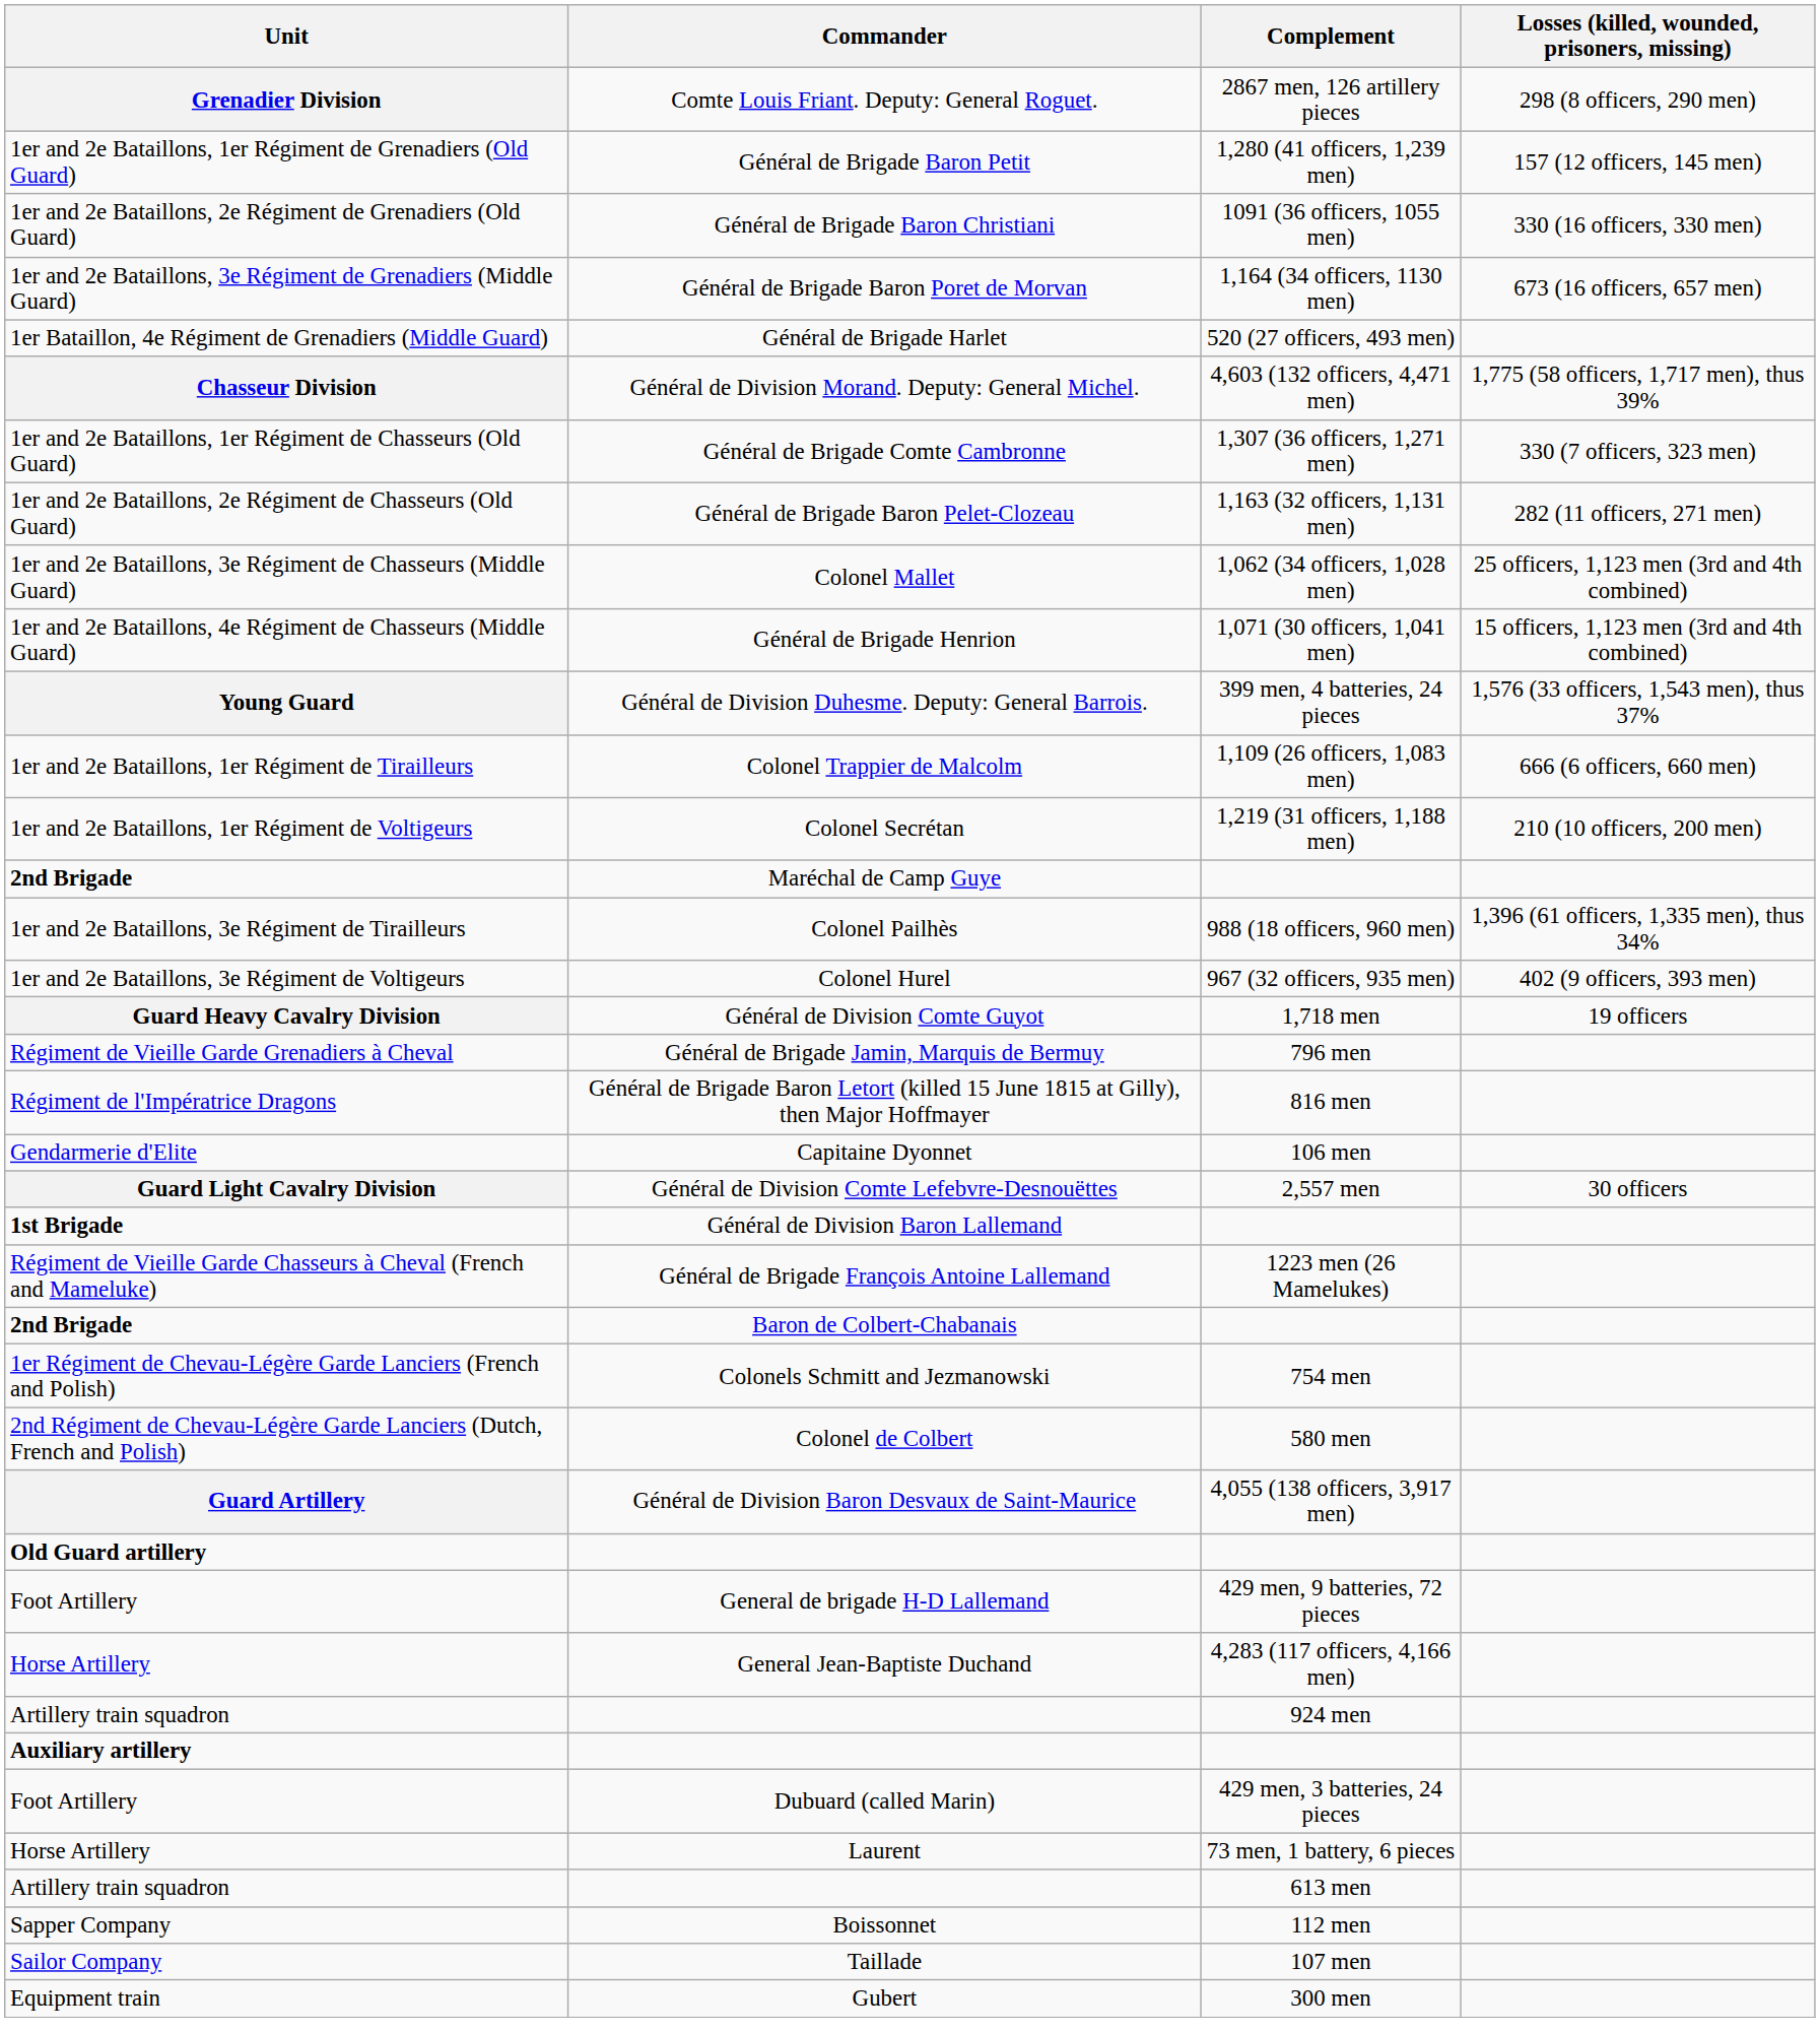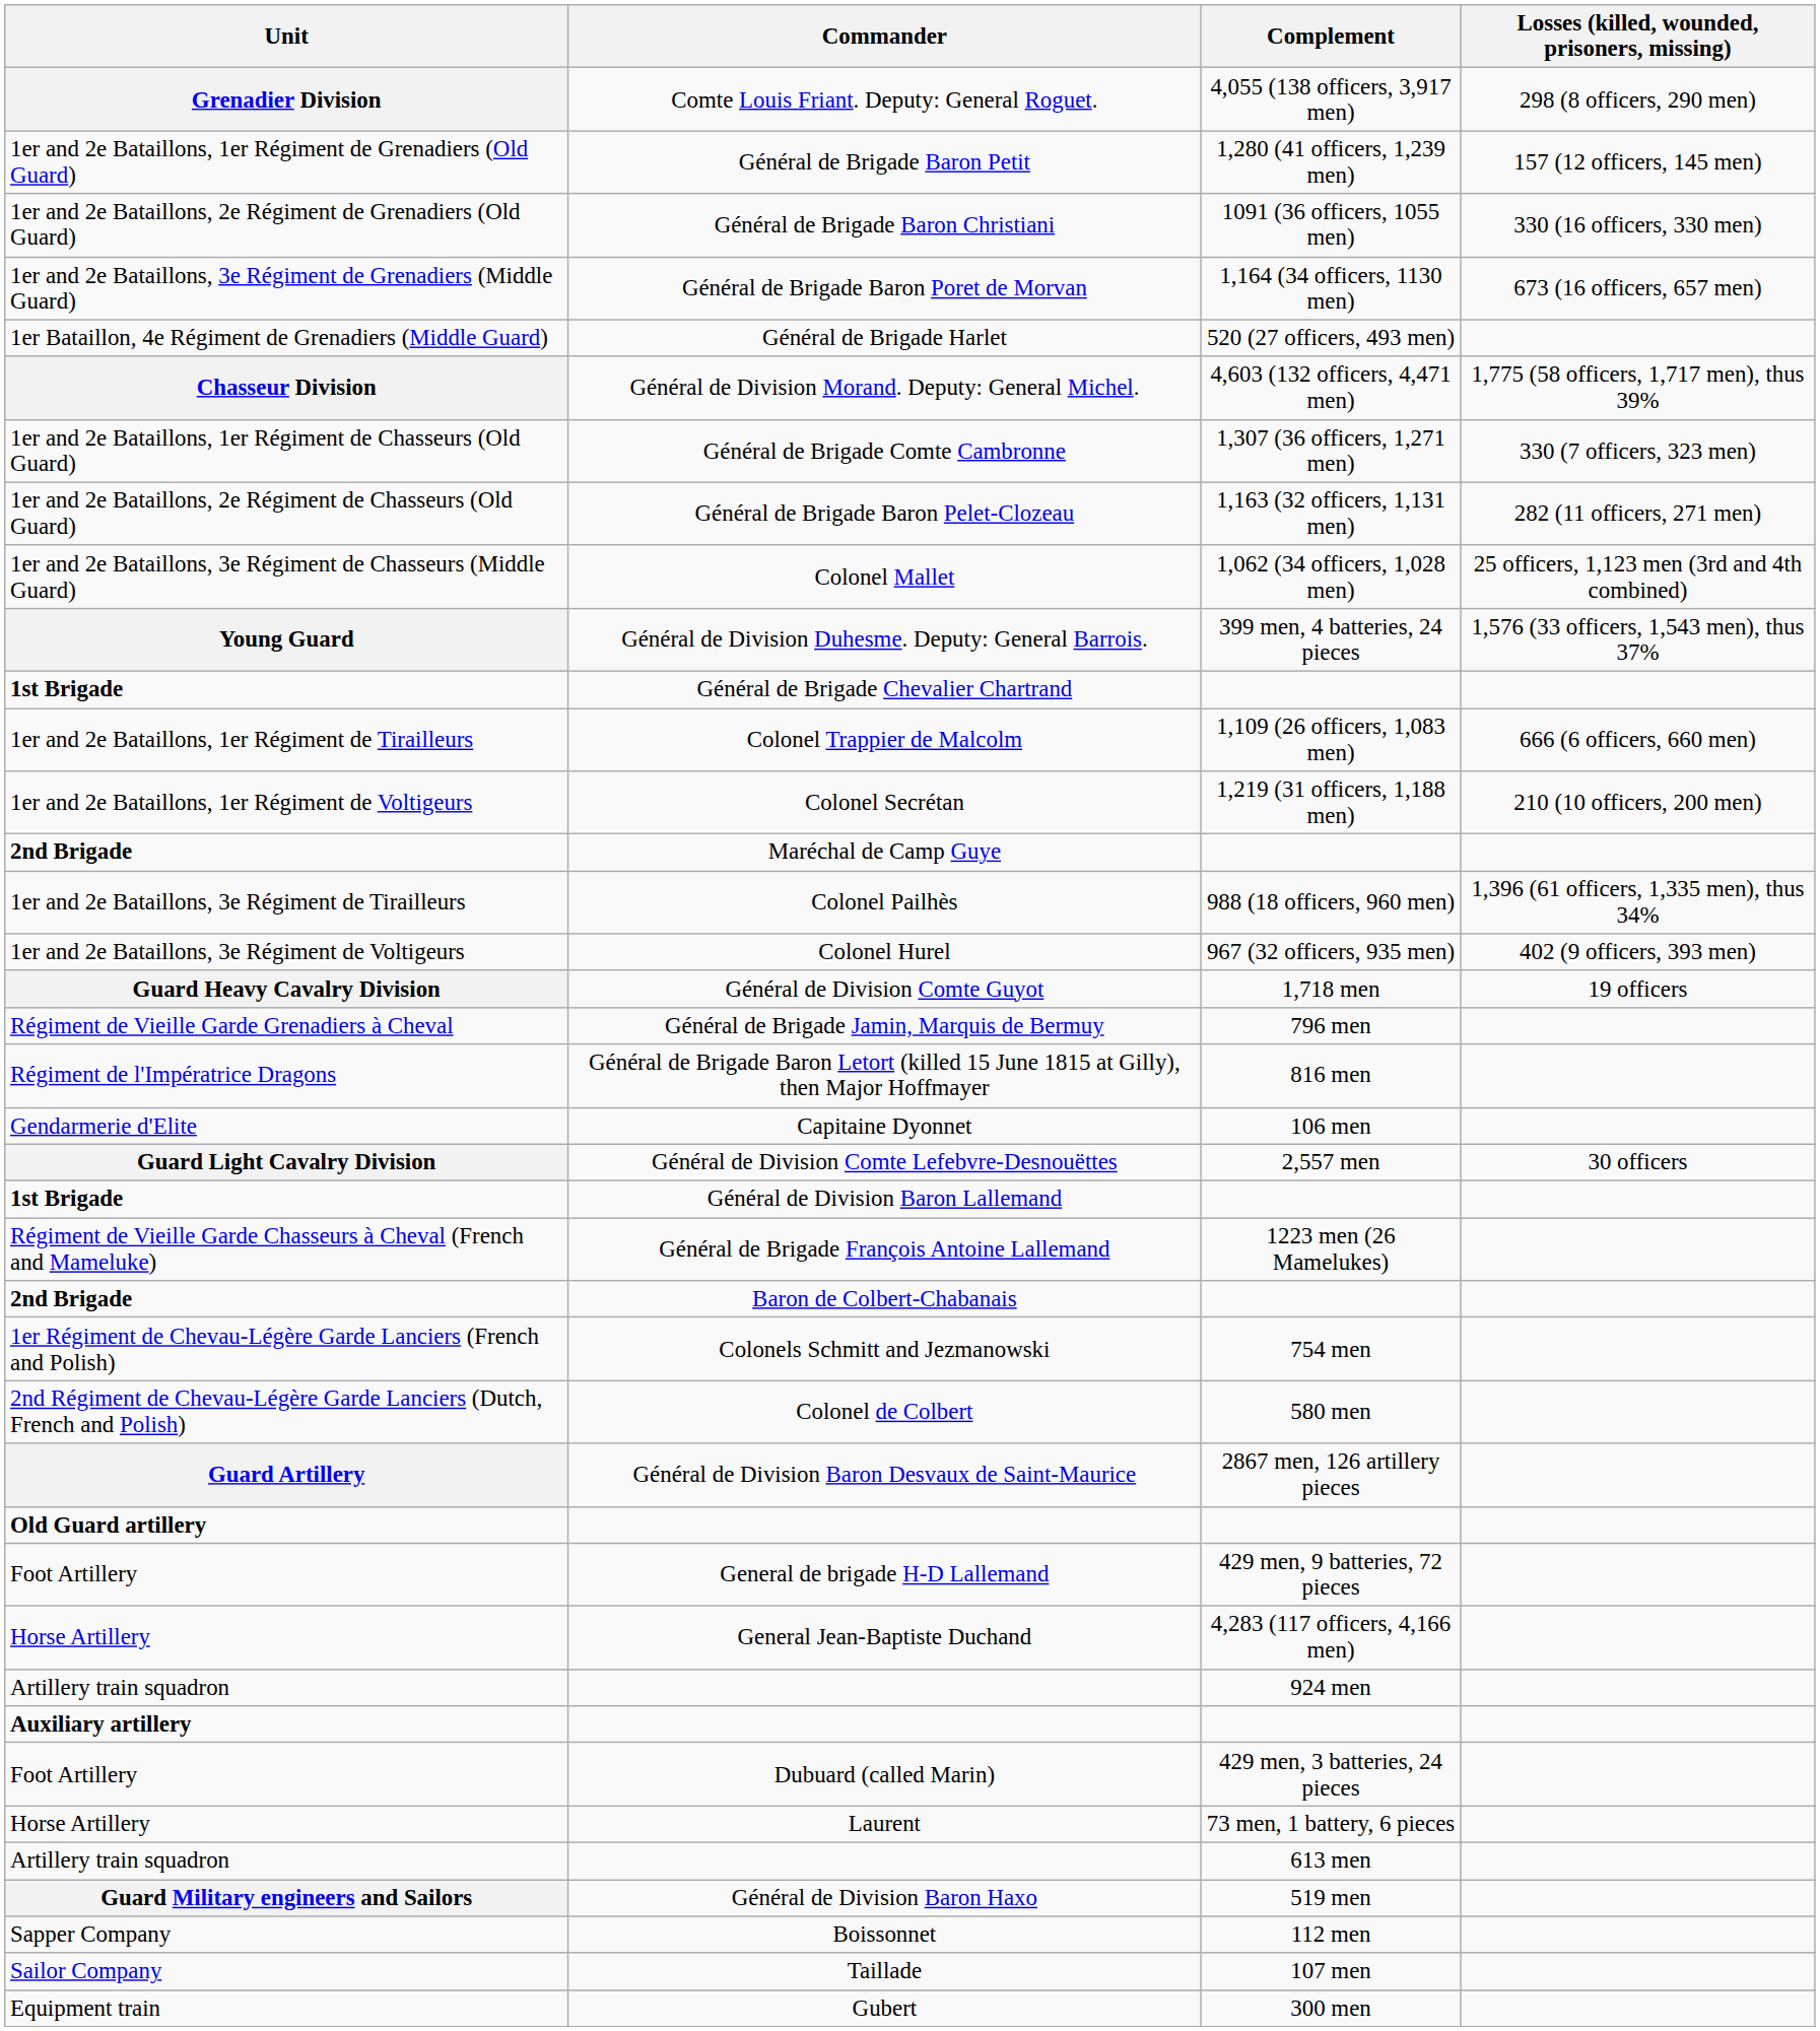Comte Louis Friant. Deputy: General Roguet. | Complement: 2867 men, 126 artillery pieces -> 4,055 (138 officers, 3,917 men)
- row: 1er and 2e Bataillons, 4e Régiment de Chasseurs (Middle Guard) | Général de Brigade Henrion | 1,071 (30 officers, 1,041 men) | 15 officers, 1,123 men (3rd and 4th combined)
+ row: 1st Brigade | Général de Brigade Chevalier Chartrand
Général de Division Baron Desvaux de Saint-Maurice | Complement: 4,055 (138 officers, 3,917 men) -> 2867 men, 126 artillery pieces
+ row: Guard Military engineers and Sailors | Général de Division Baron Haxo | 519 men
